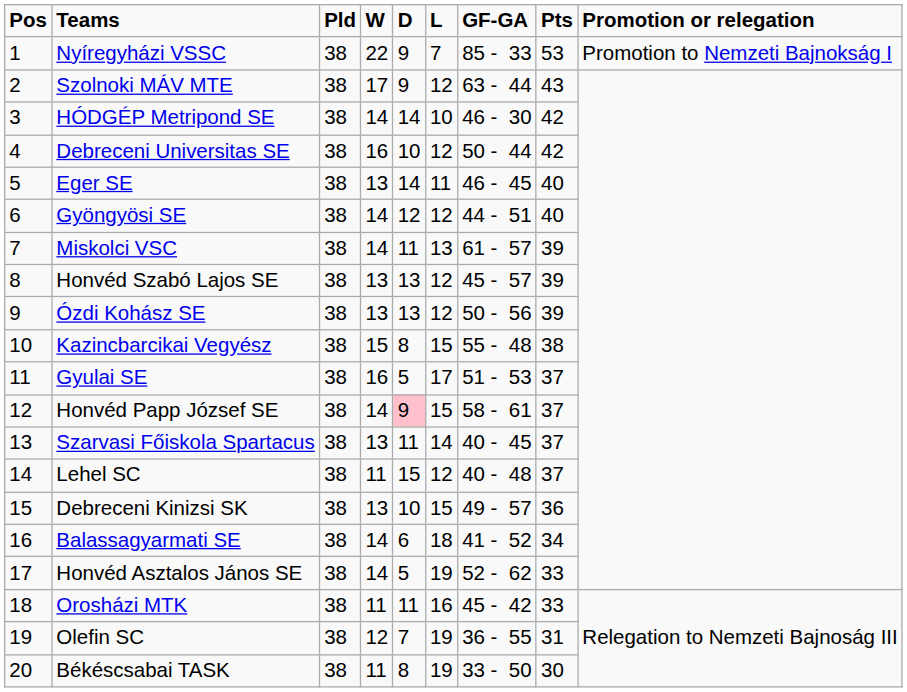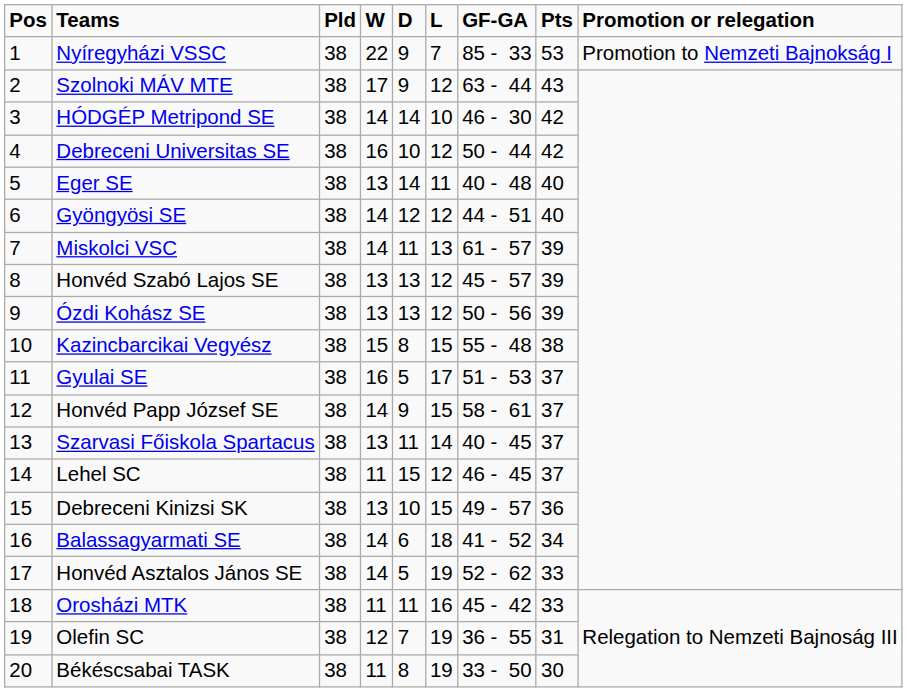Eger SE | GF-GA: 46 - 45 -> 40 - 48
Honvéd Papp József SE | D: pink background -> no background
Lehel SC | GF-GA: 40 - 48 -> 46 - 45
